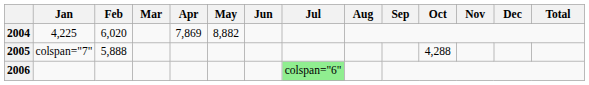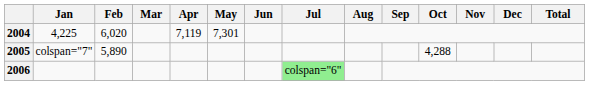2004 | Apr: 7,869 -> 7,119
2004 | May: 8,882 -> 7,301
2005 | Feb: 5,888 -> 5,890
